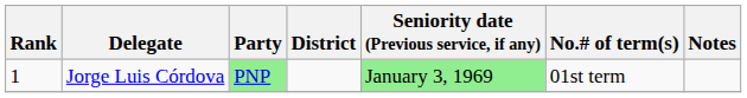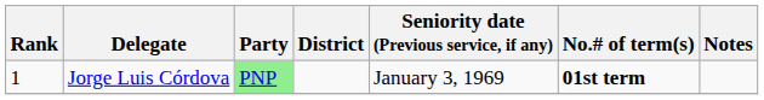Jorge Luis Córdova | Seniority date (Previous service, if any): lightgreen background -> no background
Jorge Luis Córdova | No.# of term(s): normal -> bold
